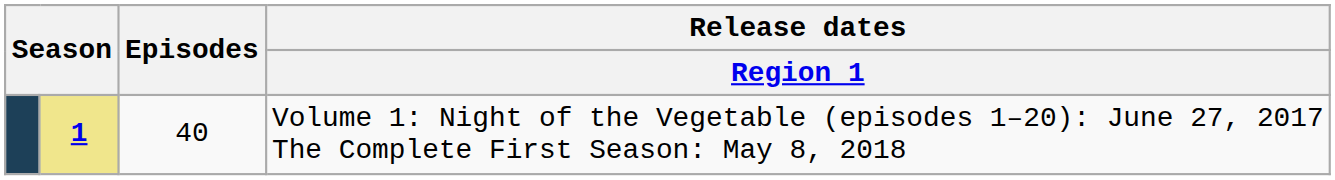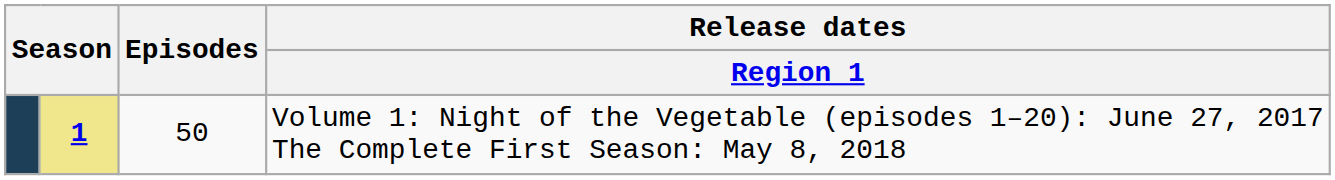row 3 | Episodes: 40 -> 50
